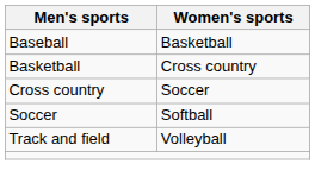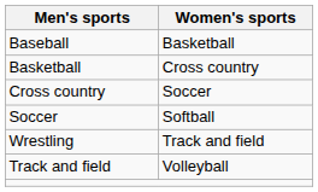+ row: Wrestling | Track and field
